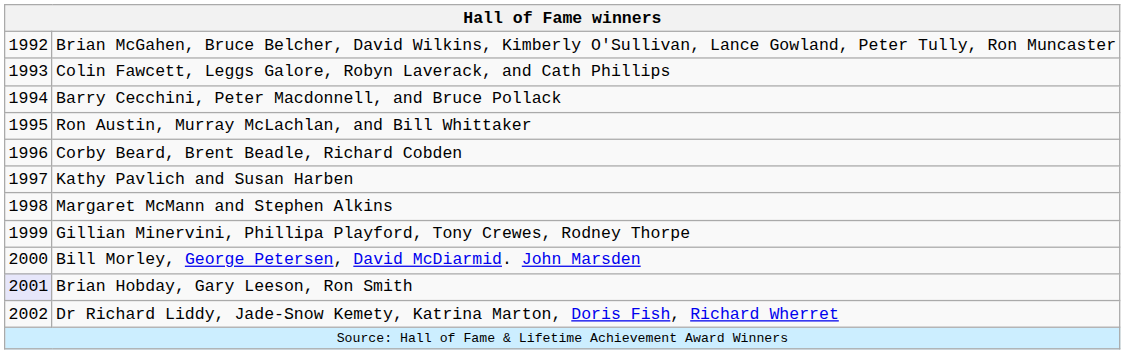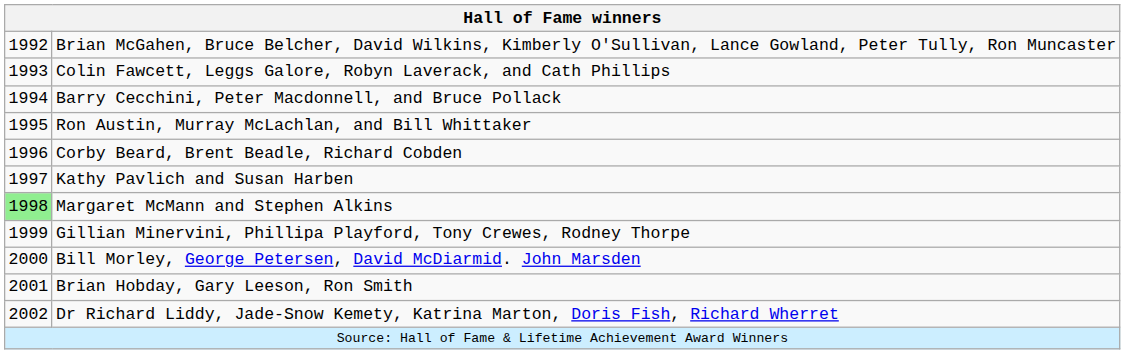Margaret McMann and Stephen Alkins | column 1: no background -> lightgreen background
Brian Hobday, Gary Leeson, Ron Smith | column 1: lavender background -> no background
